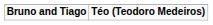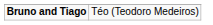Bruno and Tiago | column 2: bold -> normal
